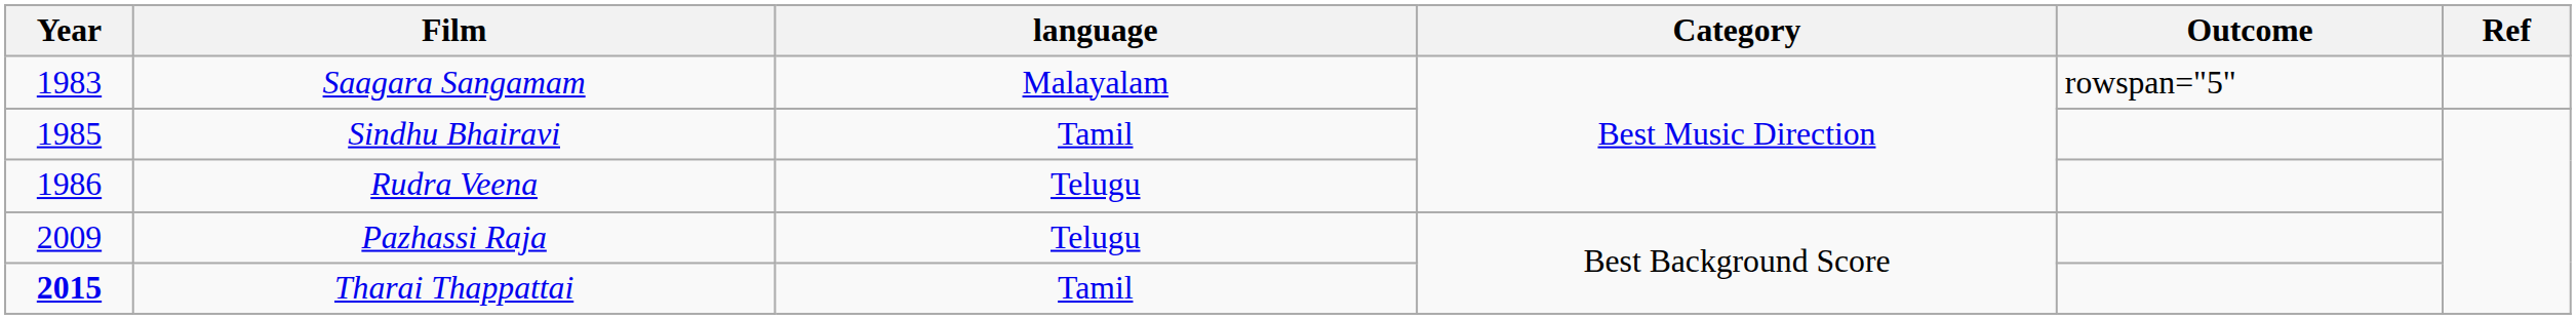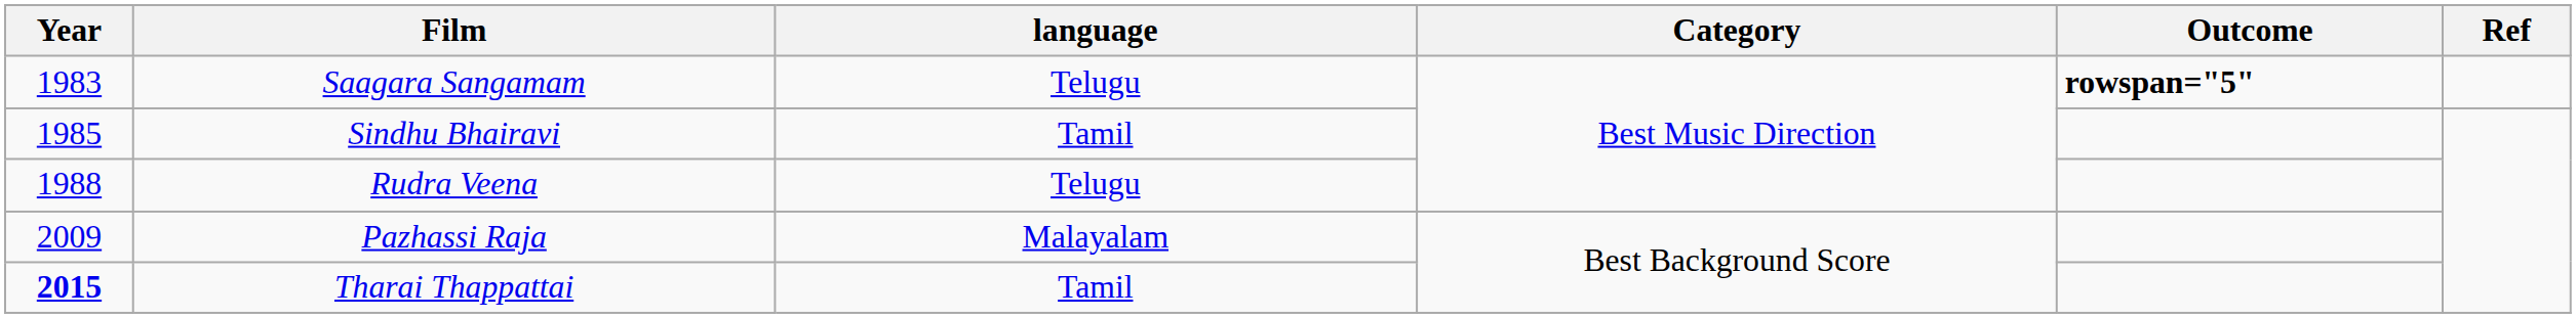Saagara Sangamam | language: Malayalam -> Telugu
Saagara Sangamam | Outcome: normal -> bold
Rudra Veena | Year: 1986 -> 1988
Pazhassi Raja | language: Telugu -> Malayalam
